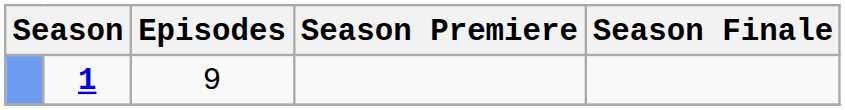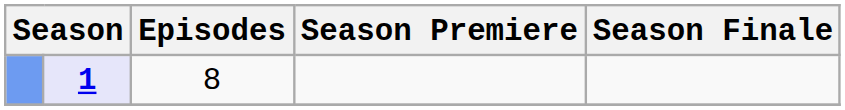row 2 | column 2: no background -> lavender background
row 2 | Episodes: 9 -> 8
